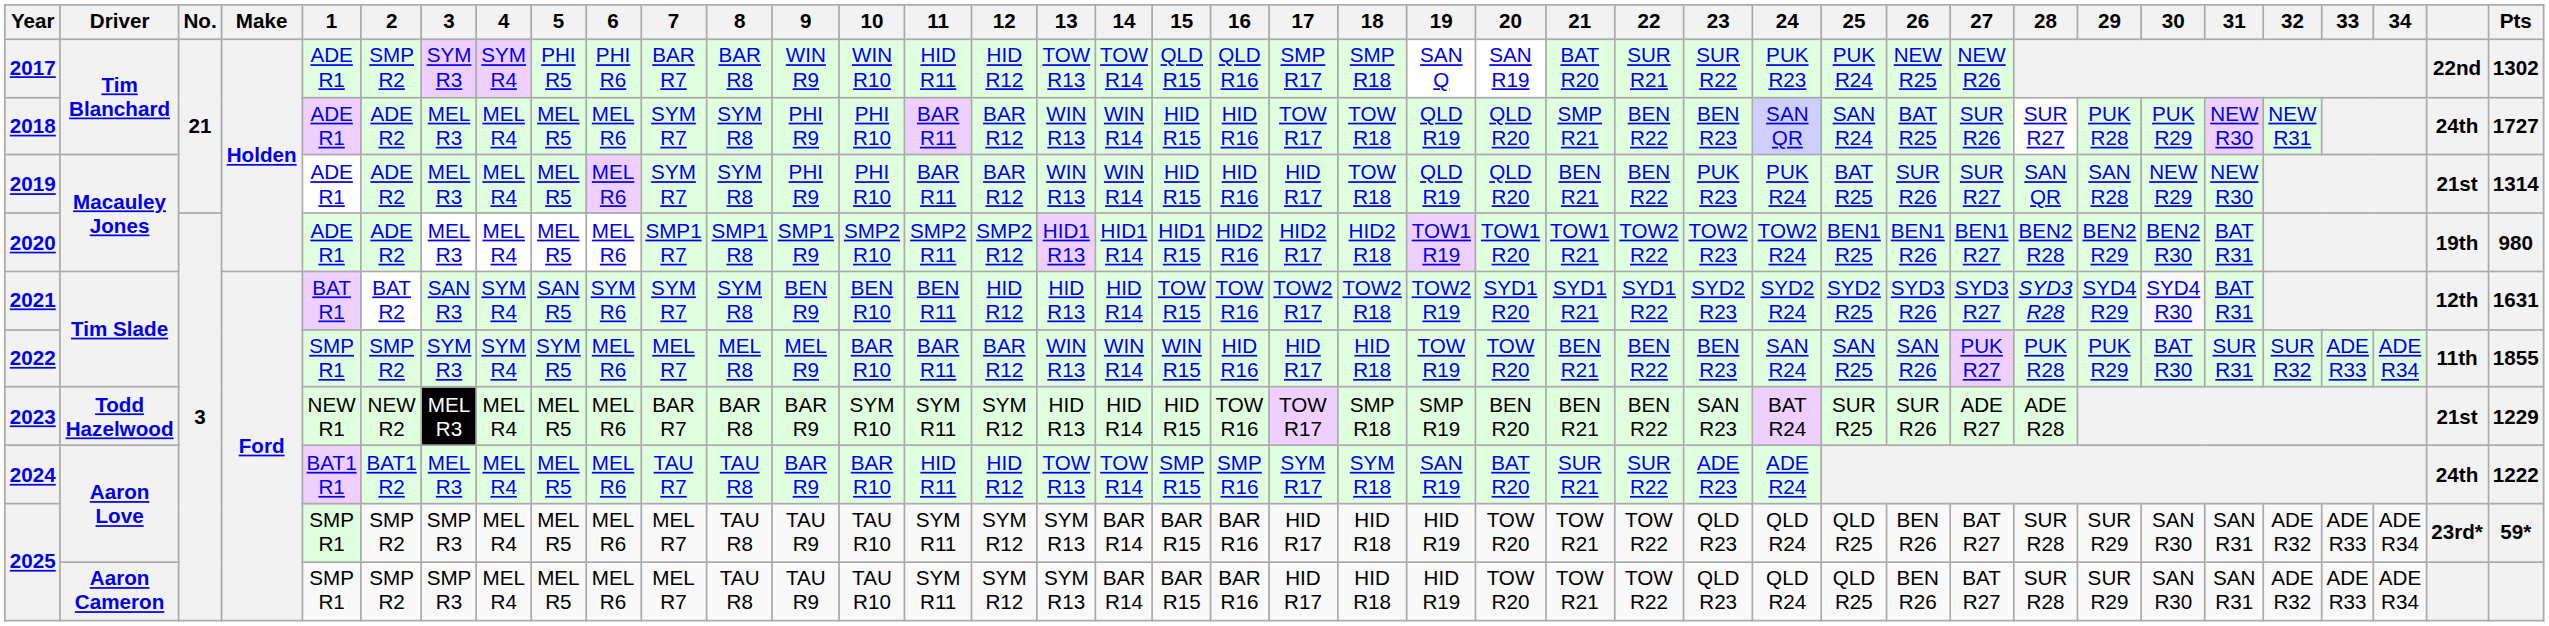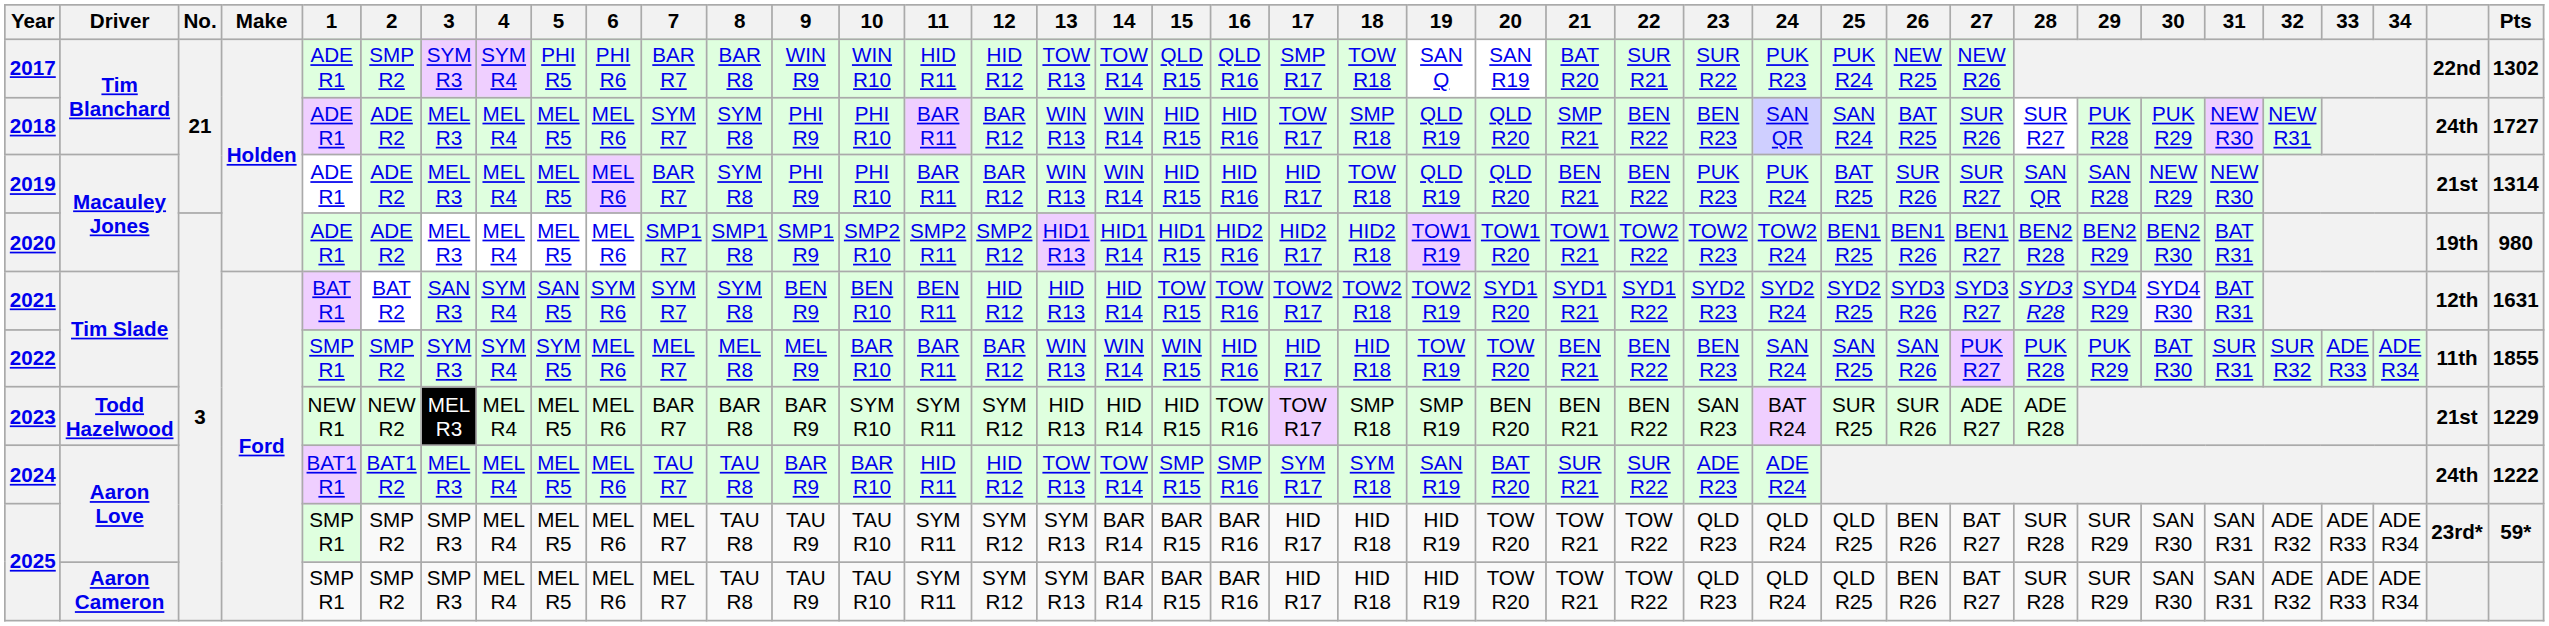2017 | 18: SMP R18 -> TOW R18
2018 | 18: TOW R18 -> SMP R18
2019 | 7: SYM R7 -> BAR R7
